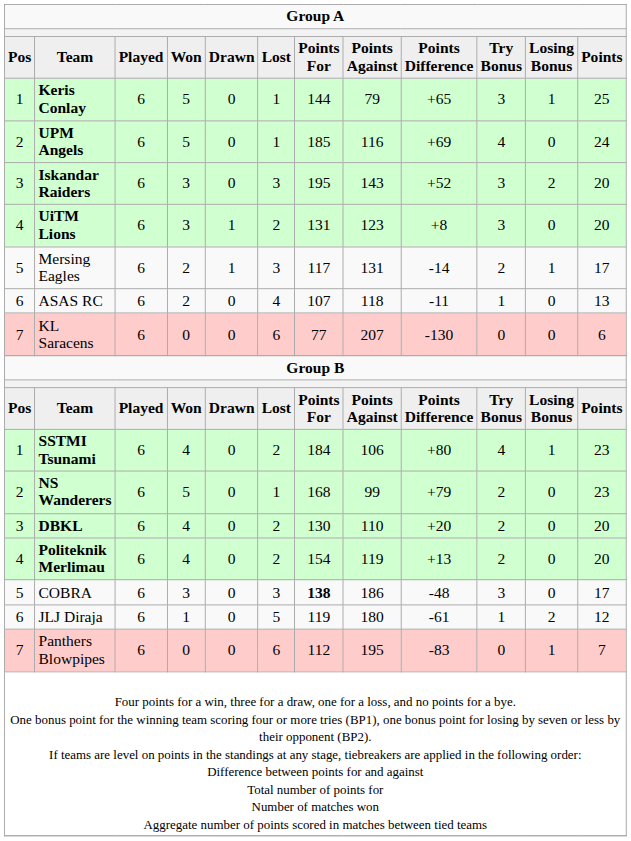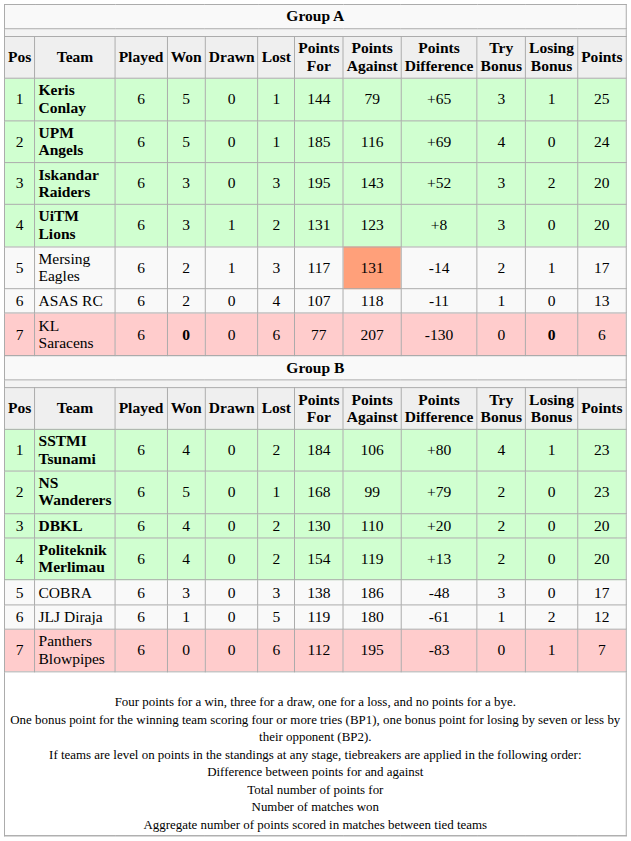Mersing Eagles | column 8: no background -> lightsalmon background
KL Saracens | column 4: normal -> bold
KL Saracens | column 11: normal -> bold
COBRA | column 7: bold -> normal
